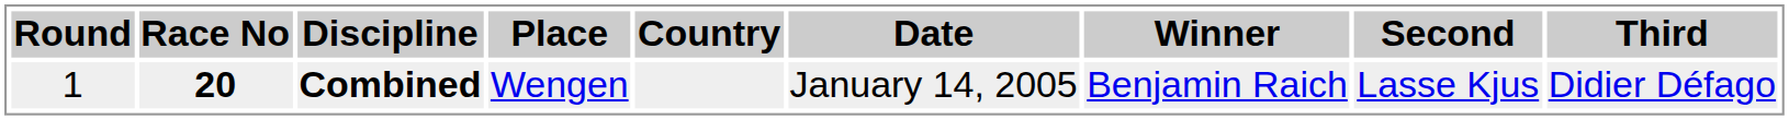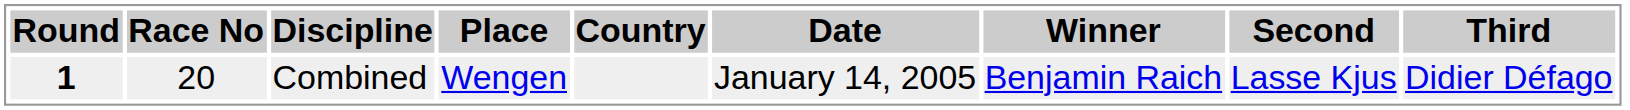row 2 | Round: normal -> bold
row 2 | Race No: bold -> normal
row 2 | Discipline: bold -> normal
